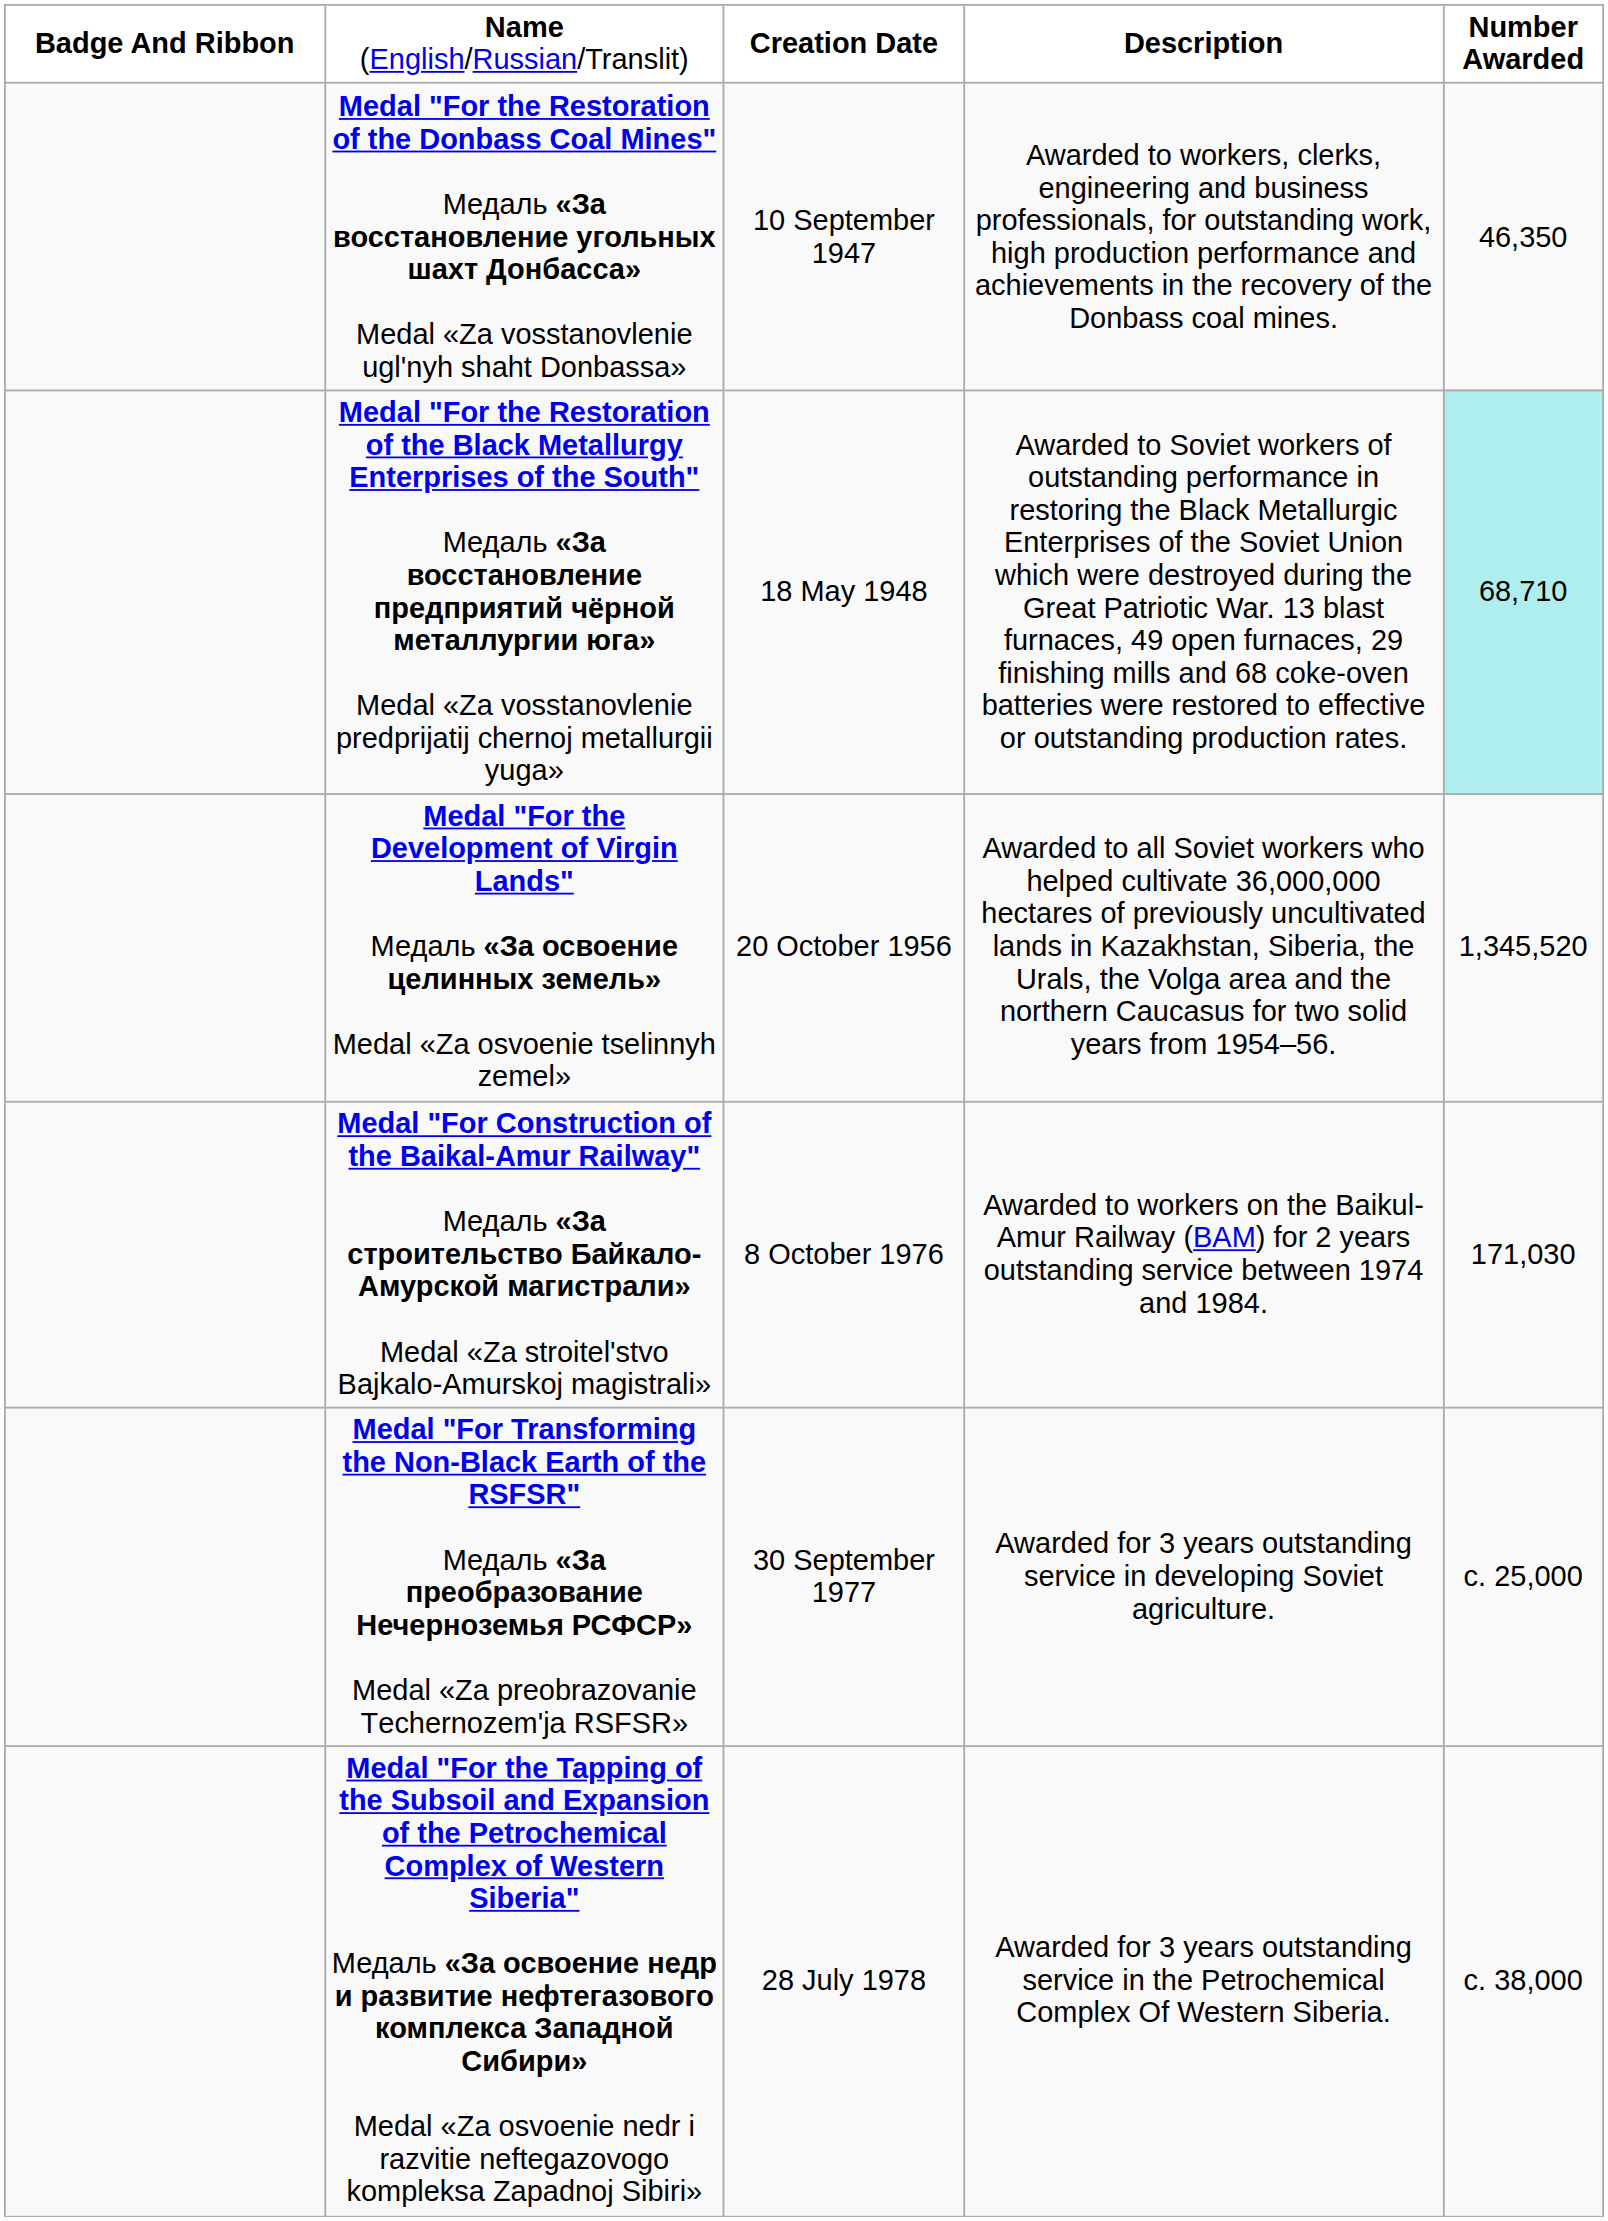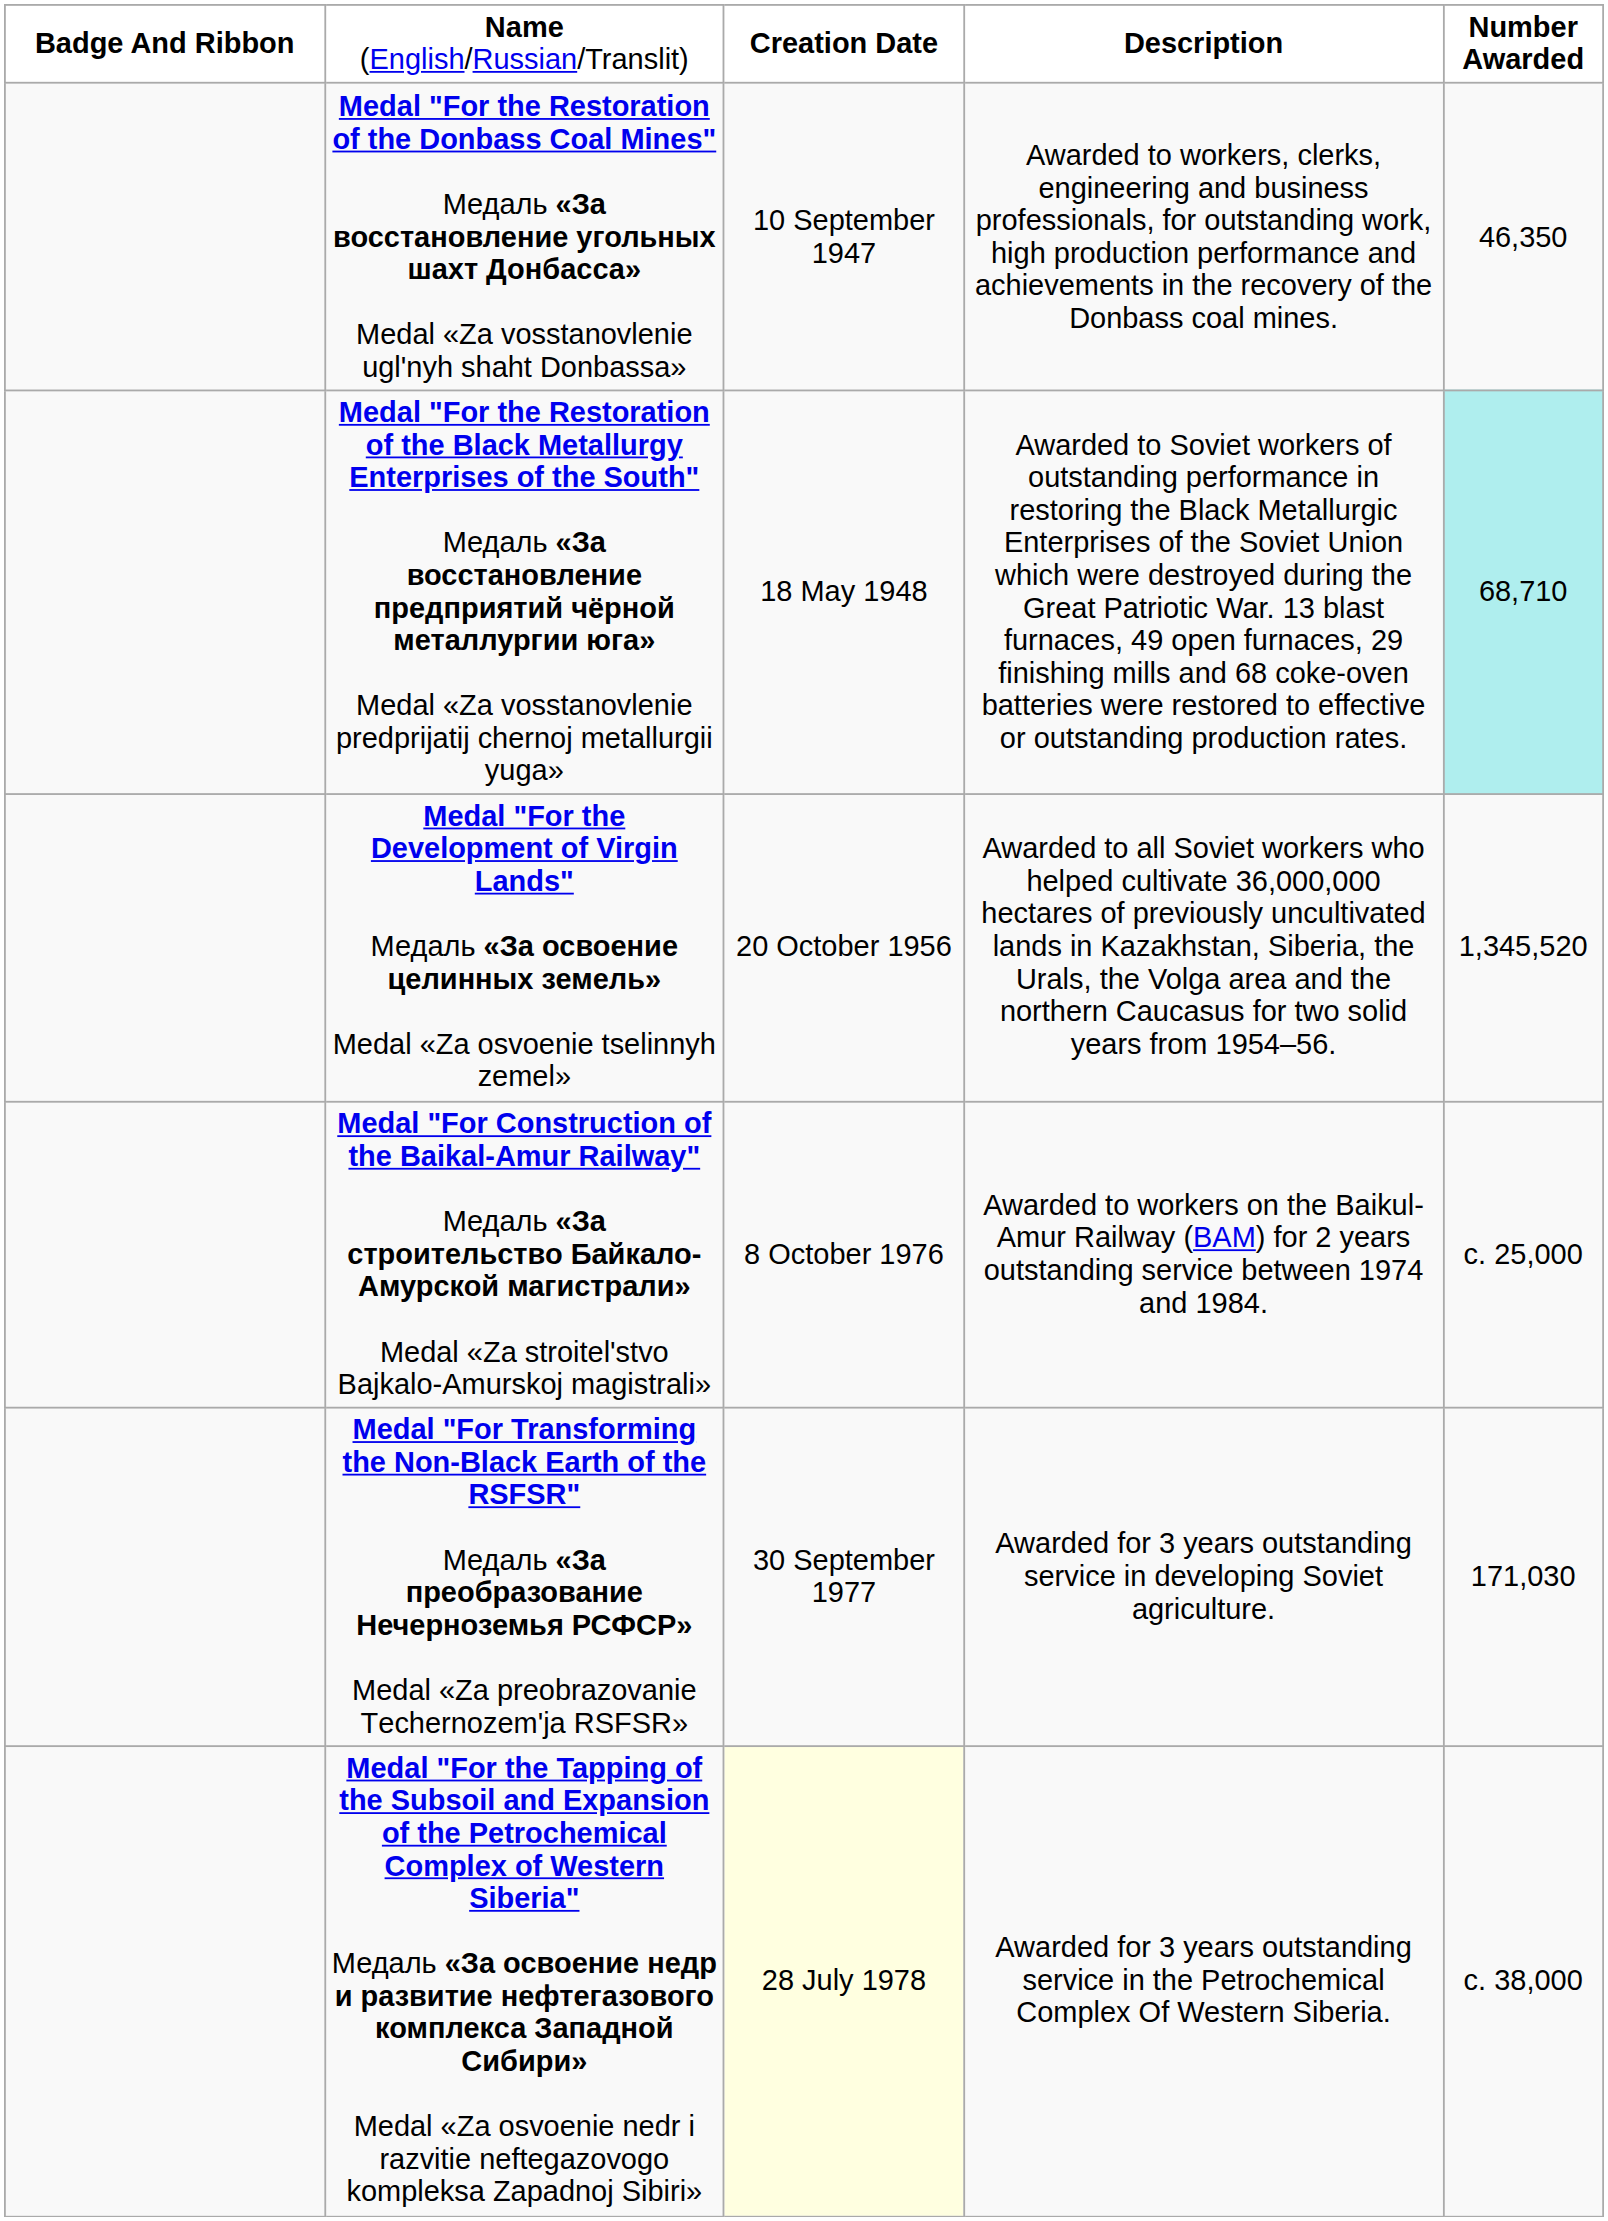row 5 | column 5: 171,030 -> c. 25,000
row 6 | column 5: c. 25,000 -> 171,030
row 7 | column 3: no background -> lightyellow background
